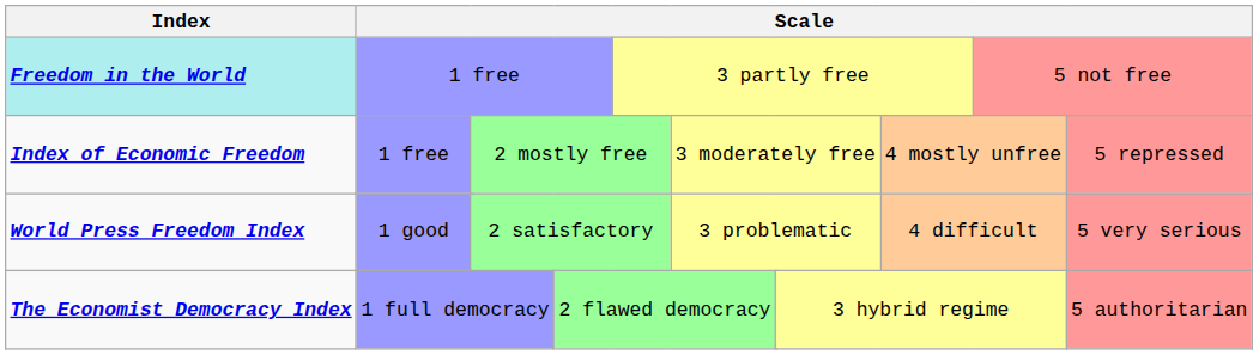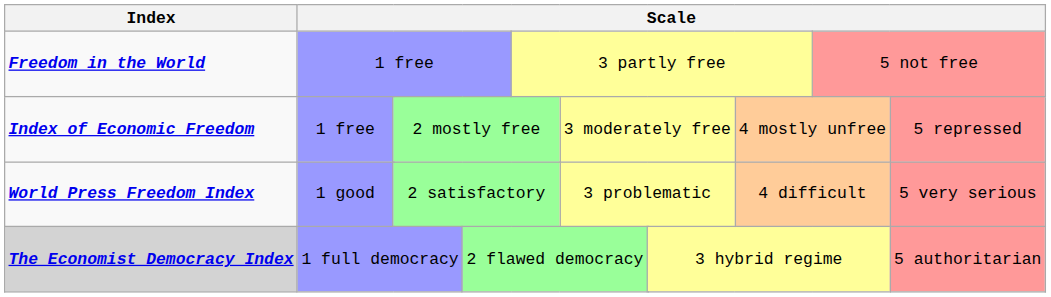Freedom in the World | Index: paleturquoise background -> no background
The Economist Democracy Index | Index: no background -> lightgrey background
